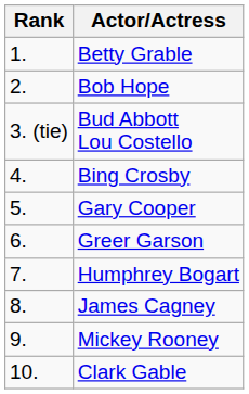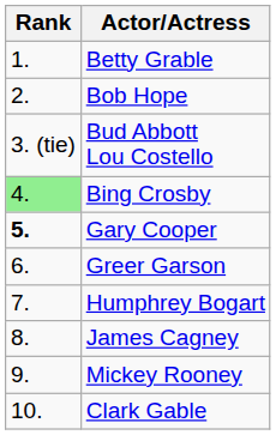Bing Crosby | Rank: no background -> lightgreen background
Gary Cooper | Rank: normal -> bold
